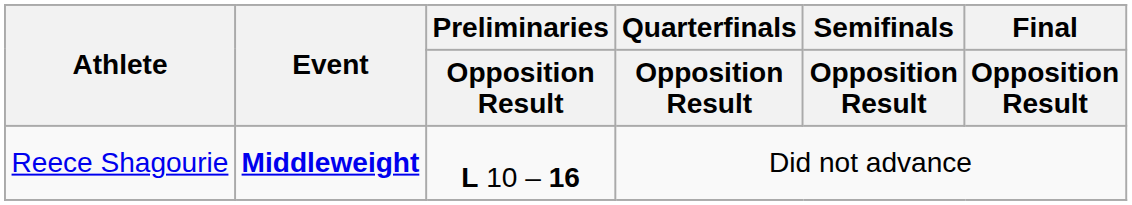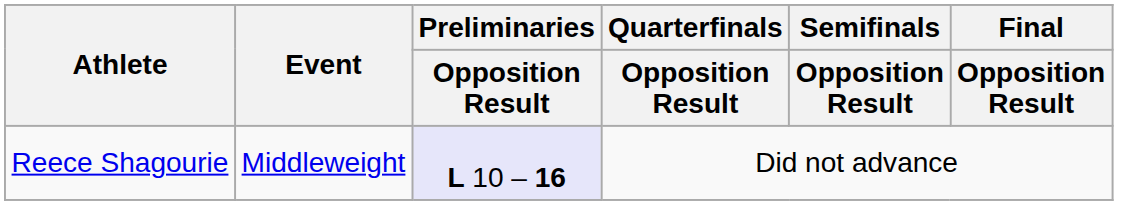Reece Shagourie | Event: bold -> normal
Reece Shagourie | Preliminaries / Opposition Result: no background -> lavender background
